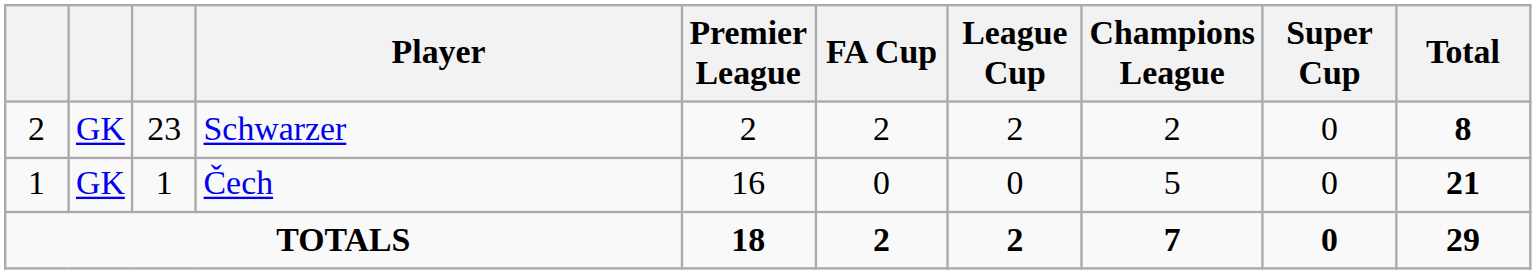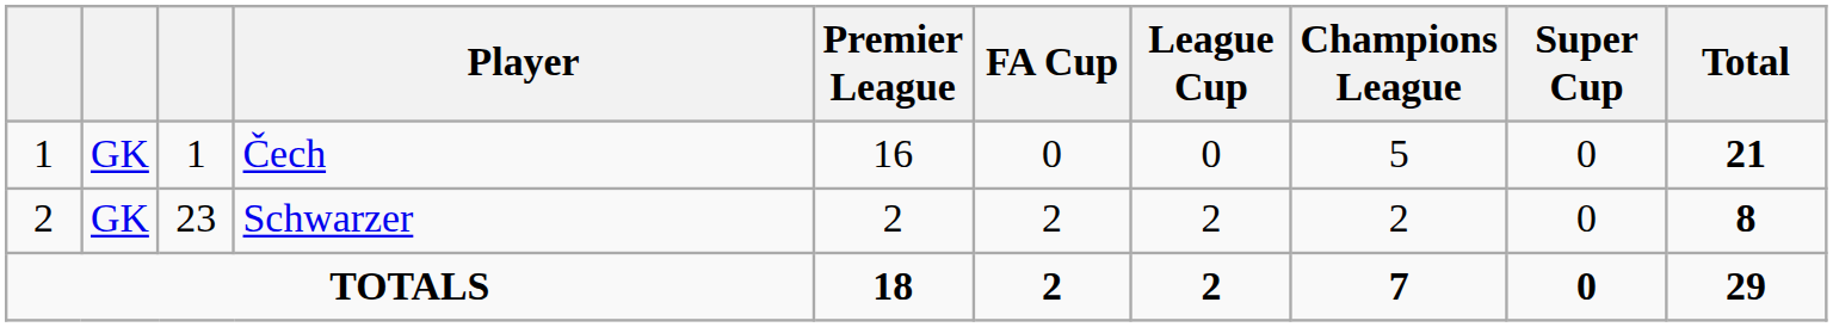rows swapped: Čech <-> Schwarzer
